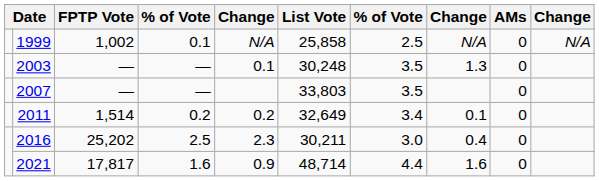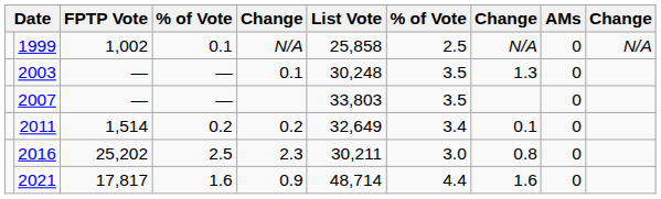2016 | column 8: 0.4 -> 0.8
